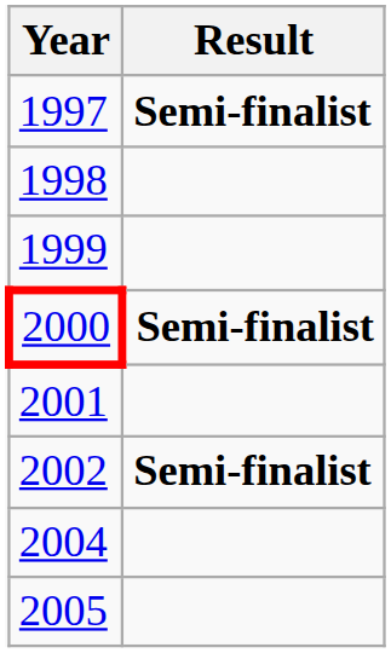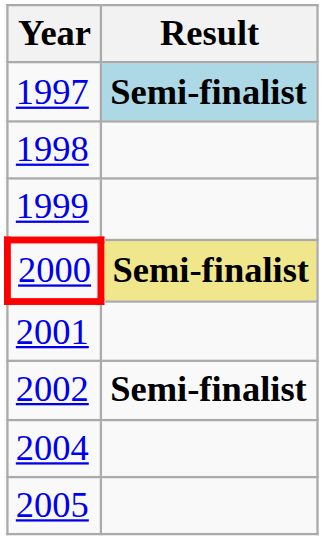1997 | Result: no background -> lightblue background
2000 | Result: no background -> khaki background
